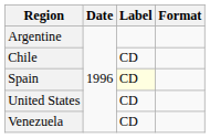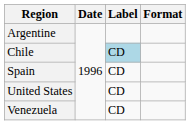Chile | Label: no background -> lightblue background
Spain | Label: lightyellow background -> no background
